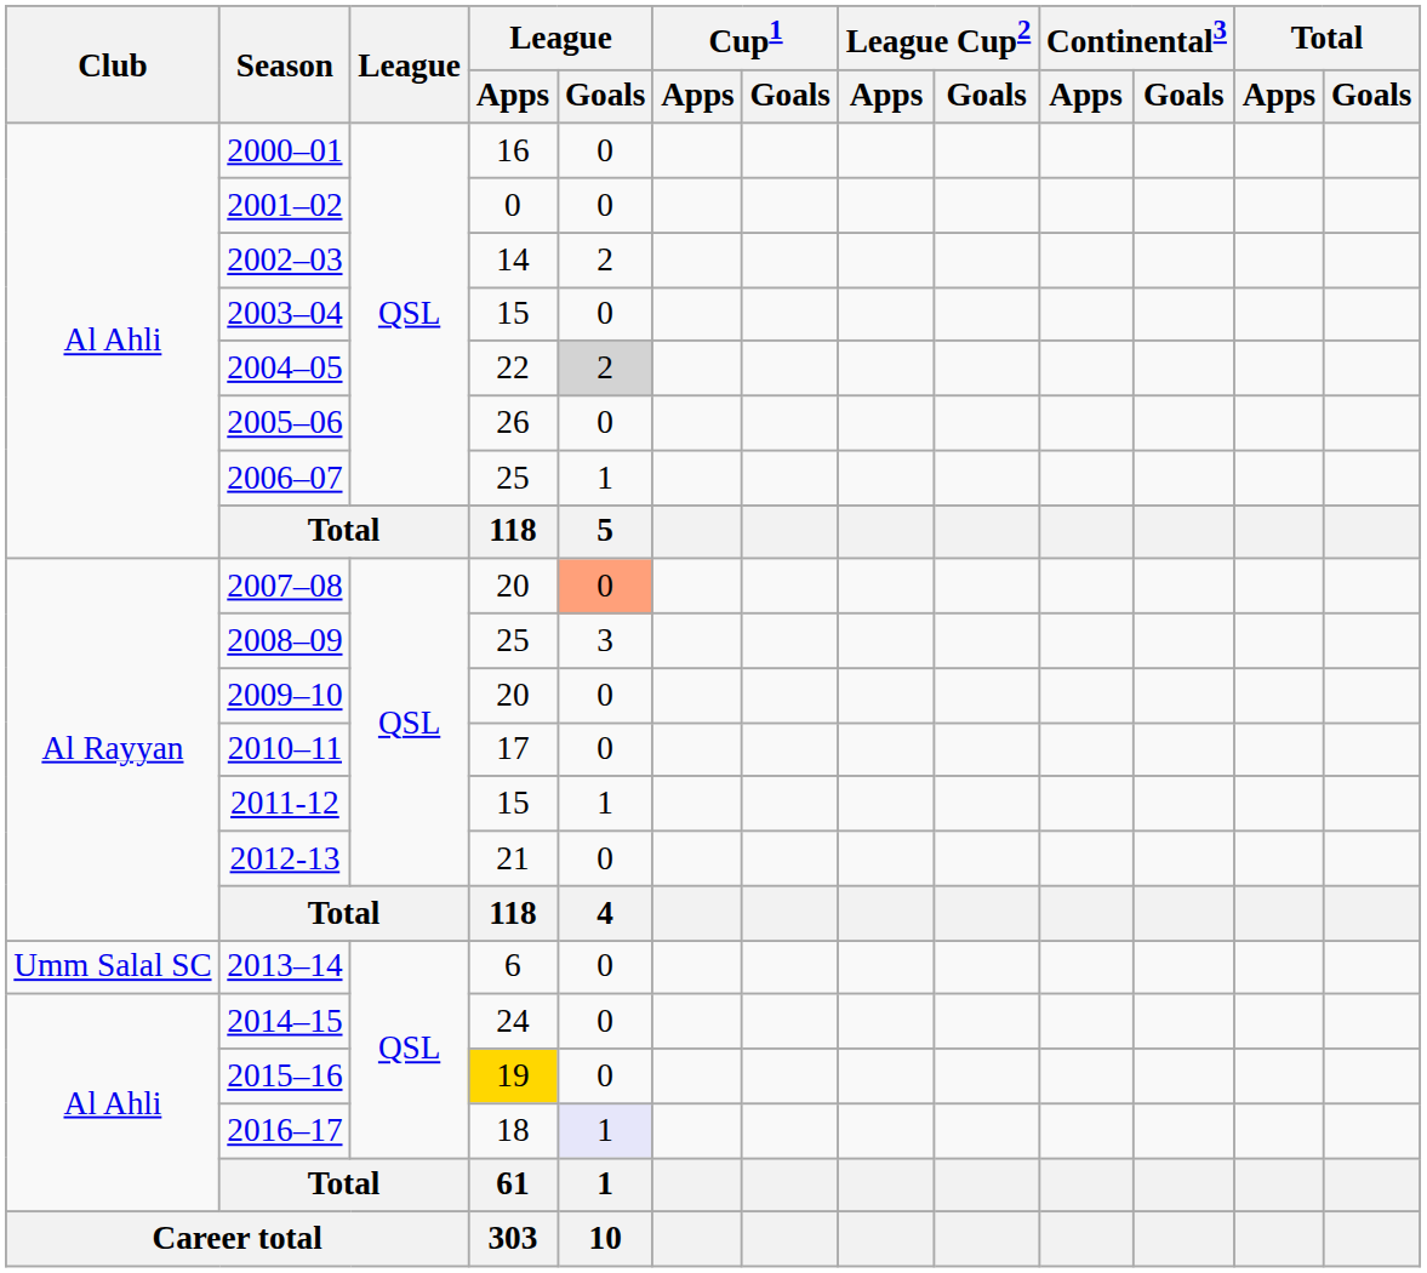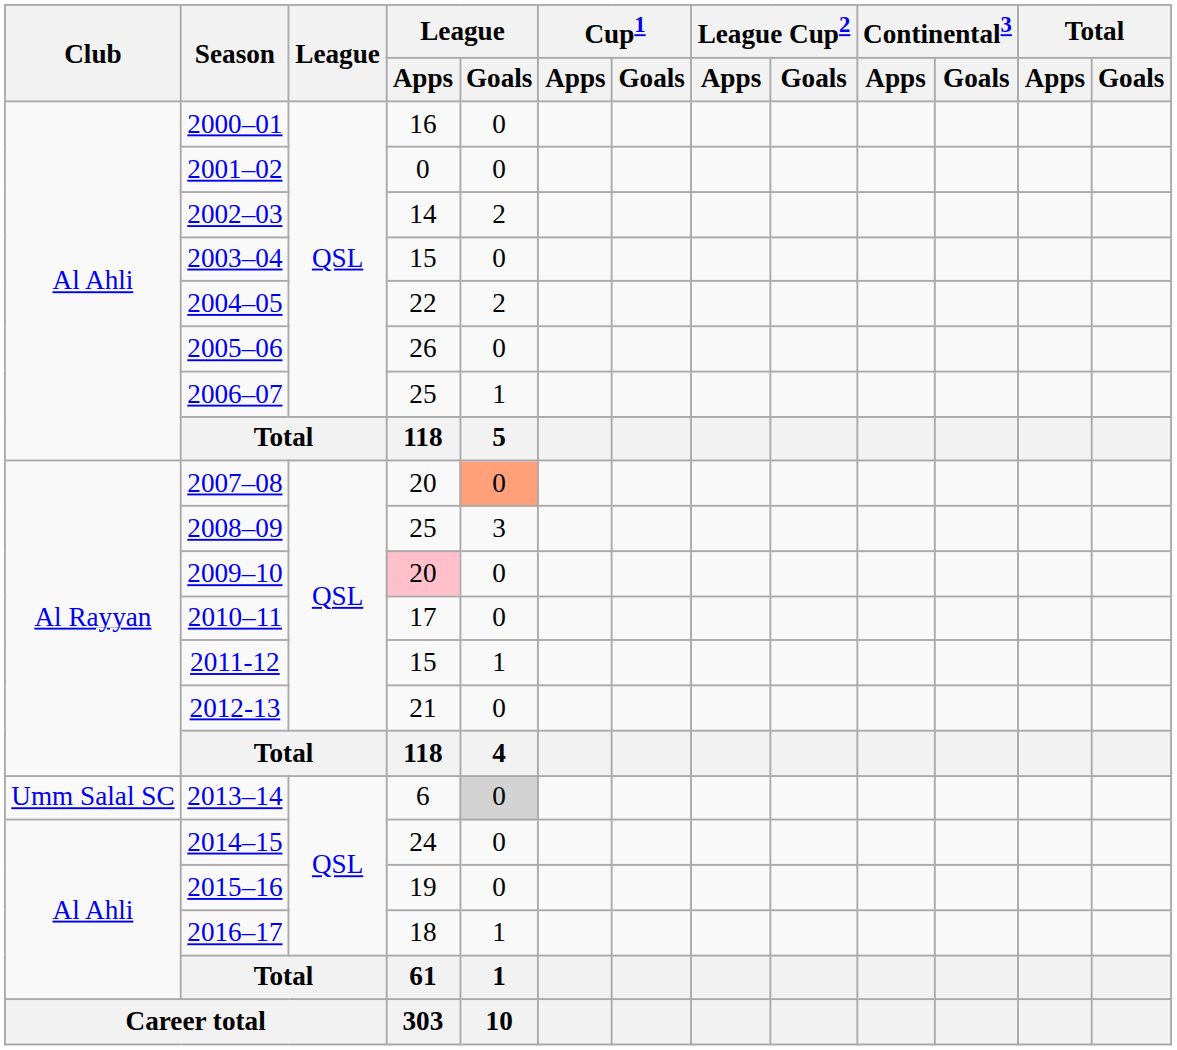2004–05 | League / Goals: lightgrey background -> no background
2009–10 | League / Apps: no background -> pink background
2013–14 | League / Goals: no background -> lightgrey background
2015–16 | League / Apps: gold background -> no background
2016–17 | League / Goals: lavender background -> no background
